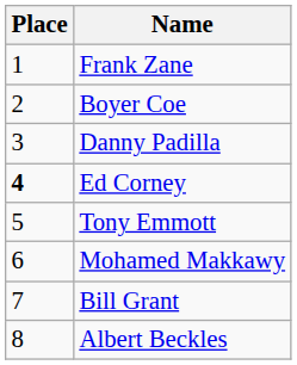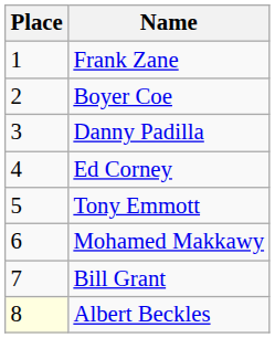Ed Corney | Place: bold -> normal
Albert Beckles | Place: no background -> lightyellow background
